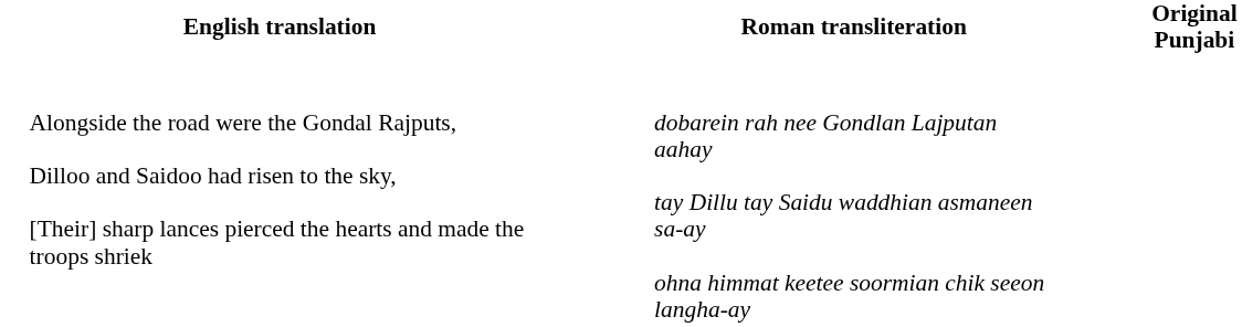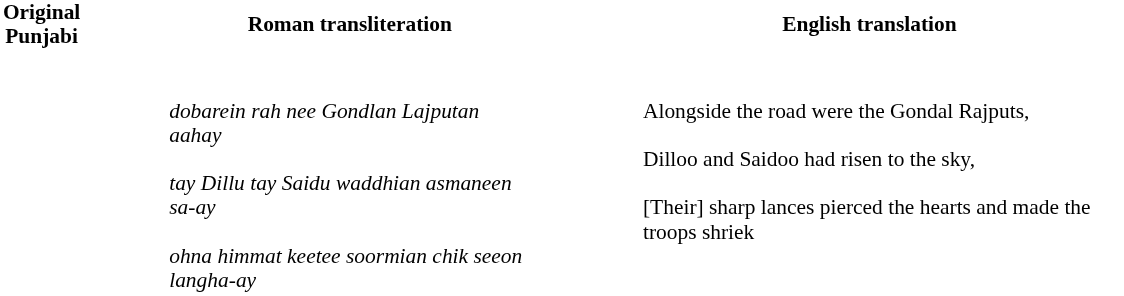columns swapped: Original Punjabi <-> English translation
